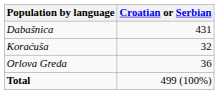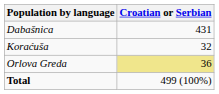Orlova Greda | Croatian or Serbian: no background -> khaki background
